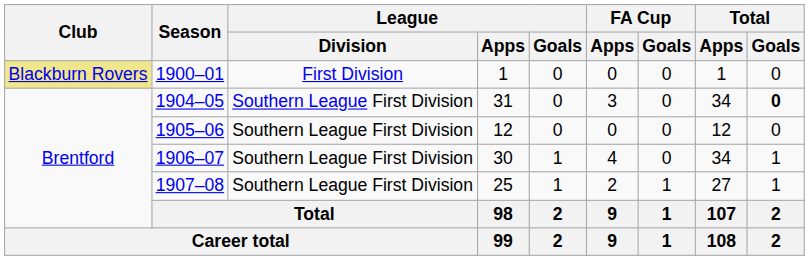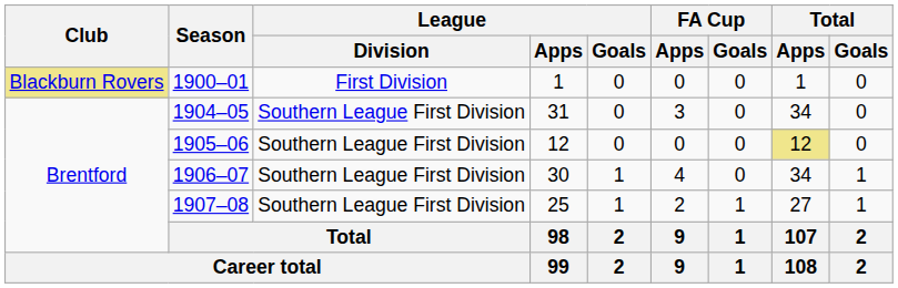1904–05 | Total / Goals: bold -> normal
1905–06 | Total / Apps: no background -> khaki background
